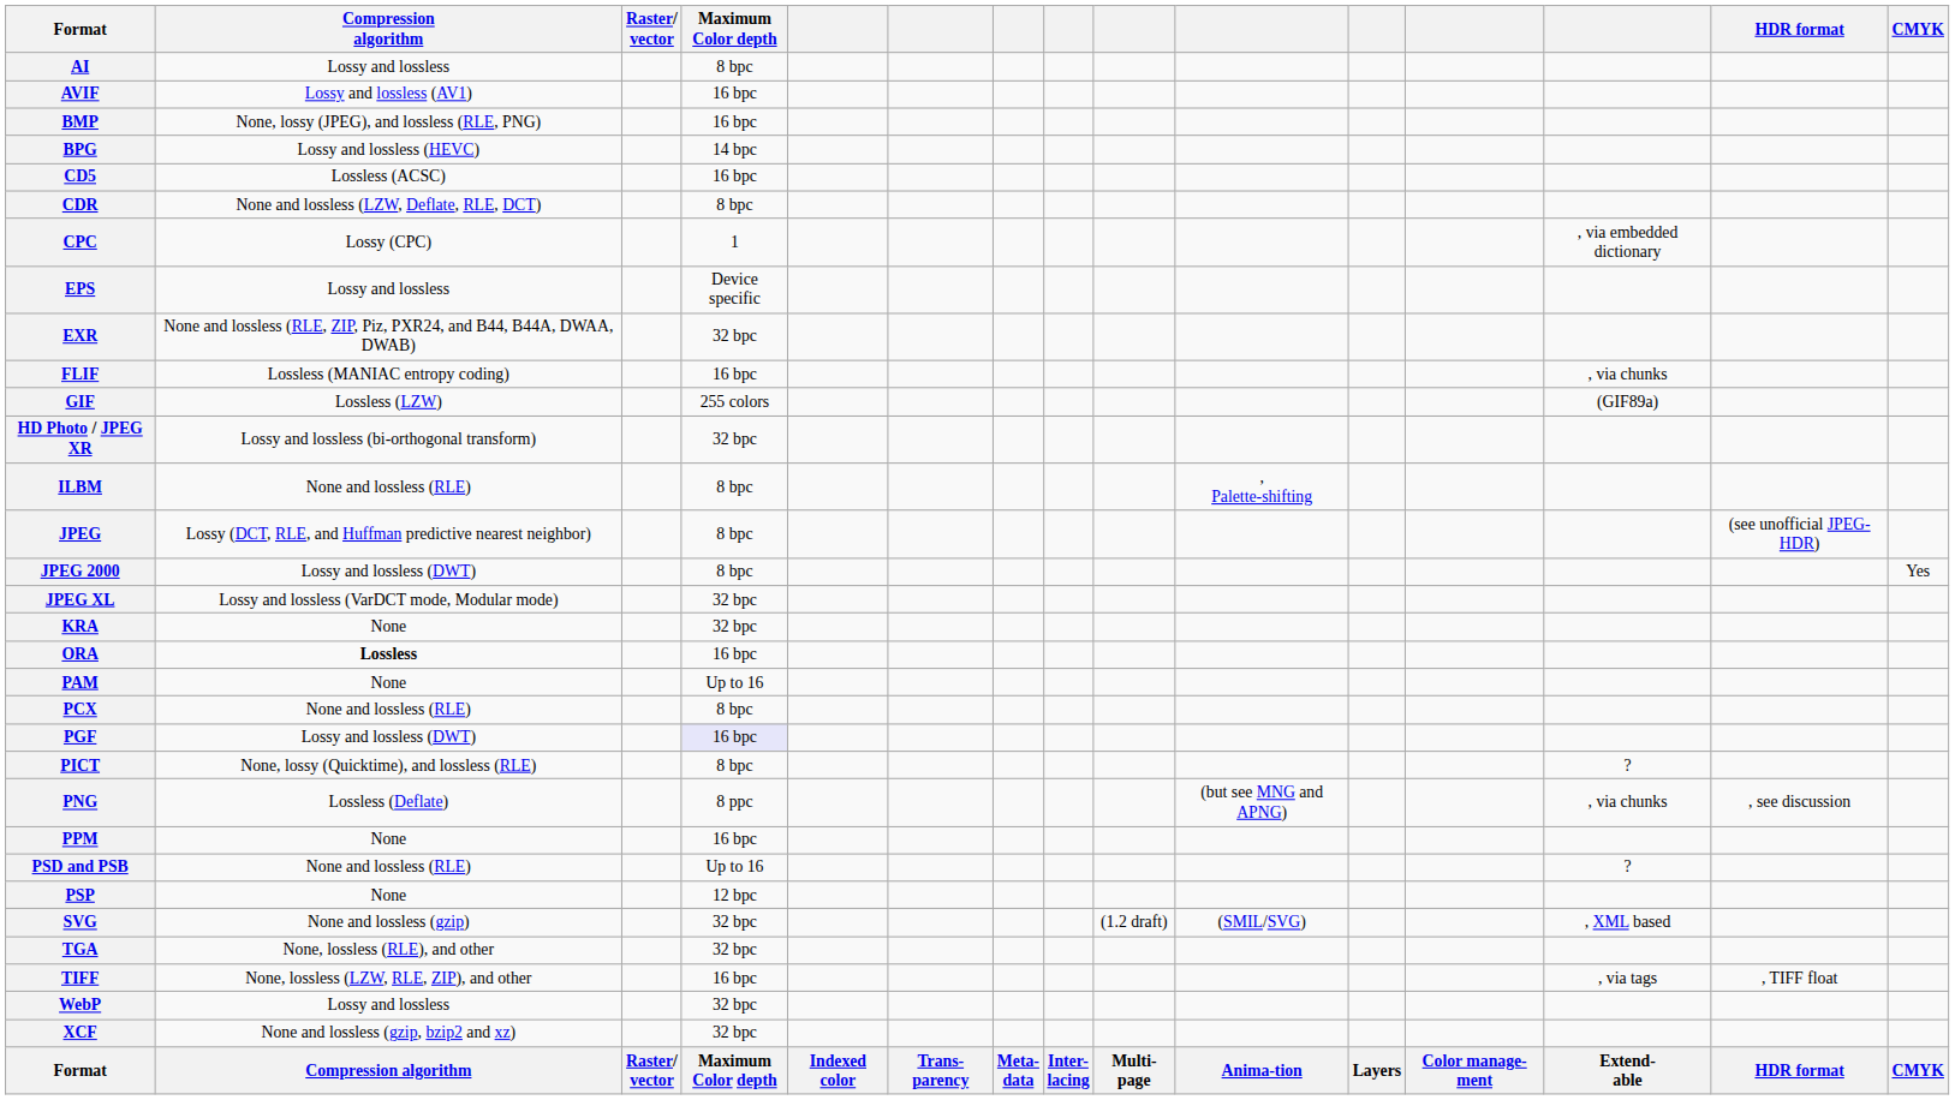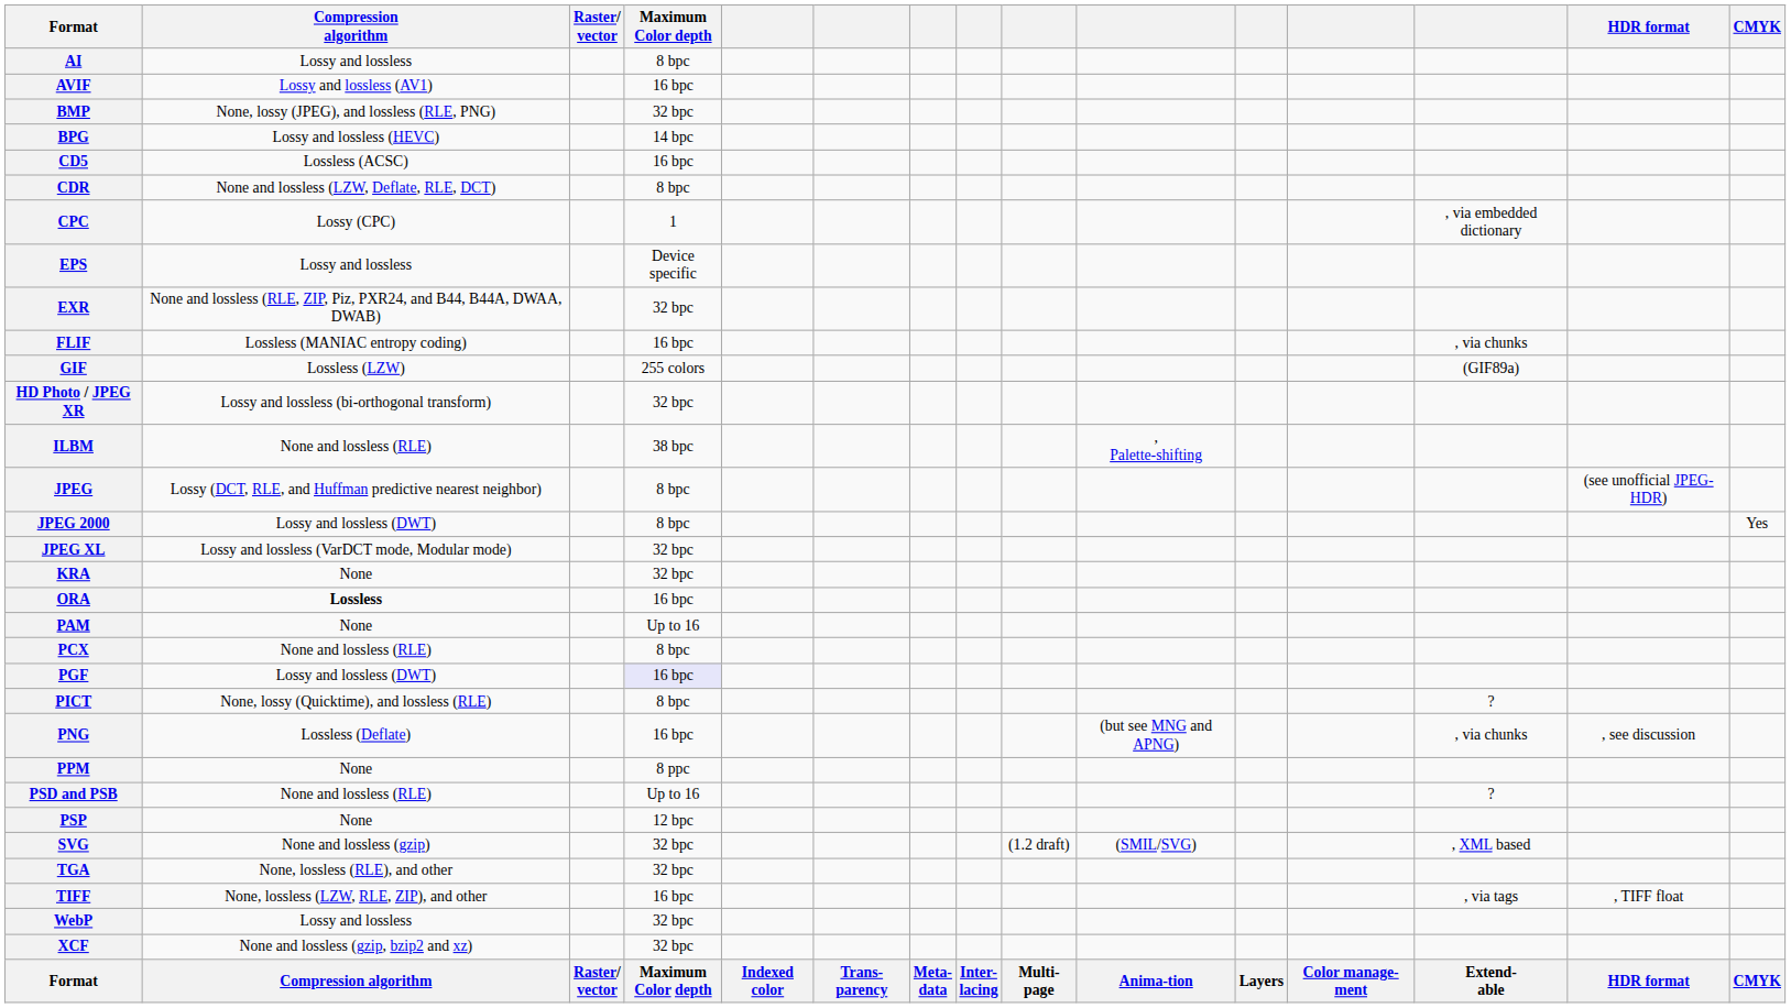BMP | Maximum Color depth: 16 bpc -> 32 bpc
ILBM | Maximum Color depth: 8 bpc -> 38 bpc
PNG | Maximum Color depth: 8 ppc -> 16 bpc
PPM | Maximum Color depth: 16 bpc -> 8 ppc
